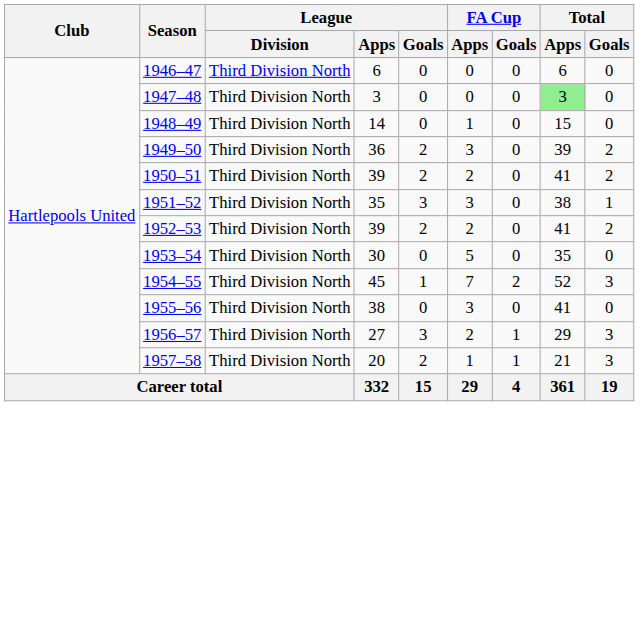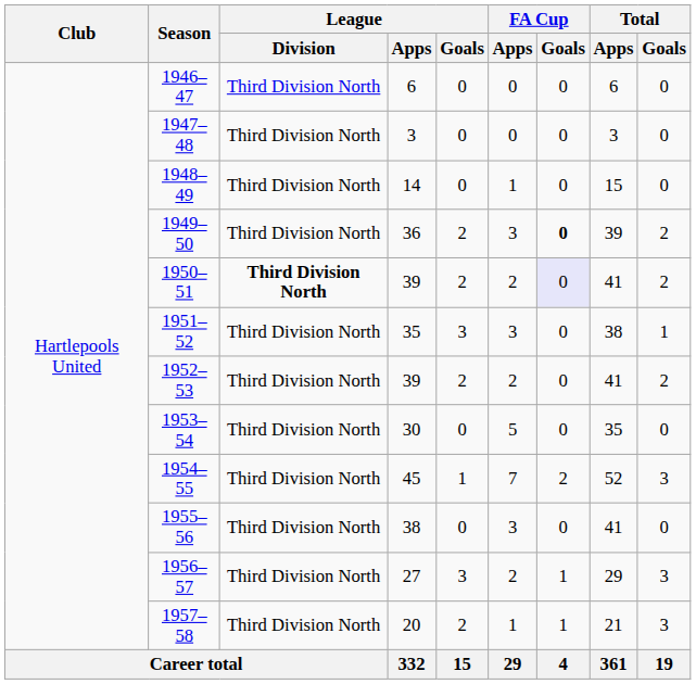1947–48 | Total / Apps: lightgreen background -> no background
1949–50 | FA Cup / Goals: normal -> bold
1950–51 | League / Division: normal -> bold
1950–51 | FA Cup / Goals: no background -> lavender background
